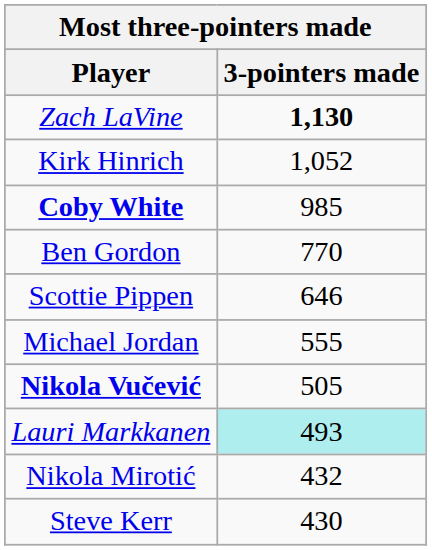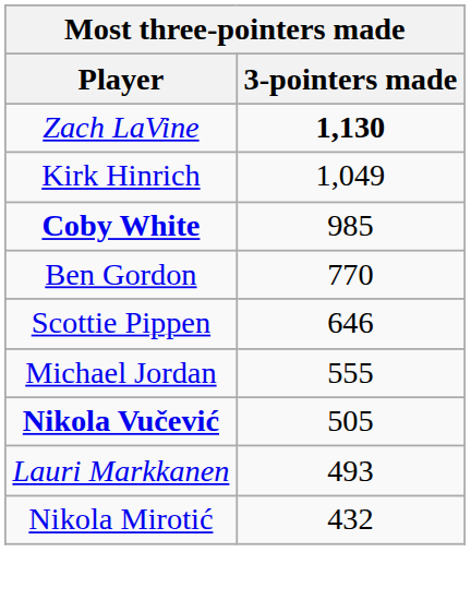Kirk Hinrich | 3-pointers made: 1,052 -> 1,049
Lauri Markkanen | 3-pointers made: paleturquoise background -> no background
- row: Steve Kerr | 430
